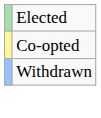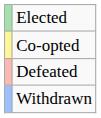+ row: Defeated
